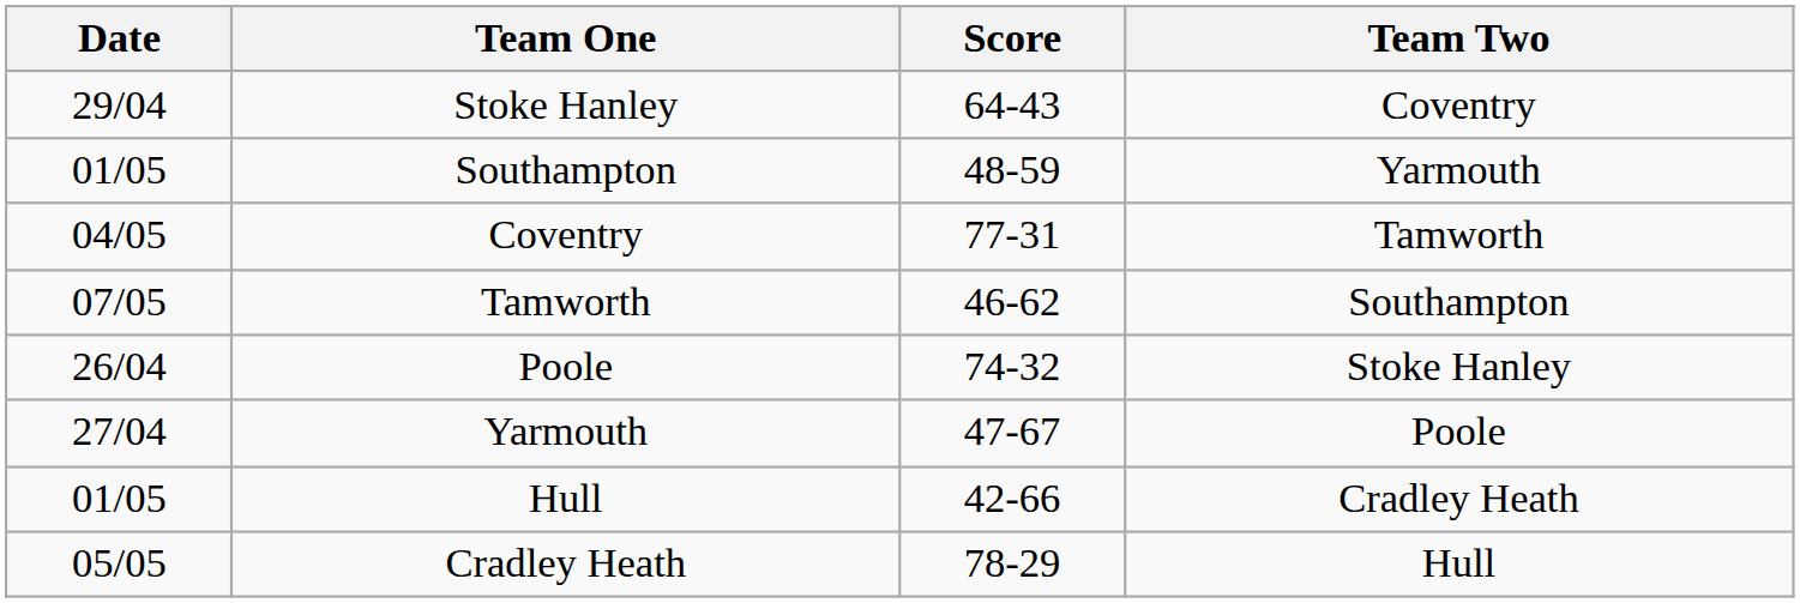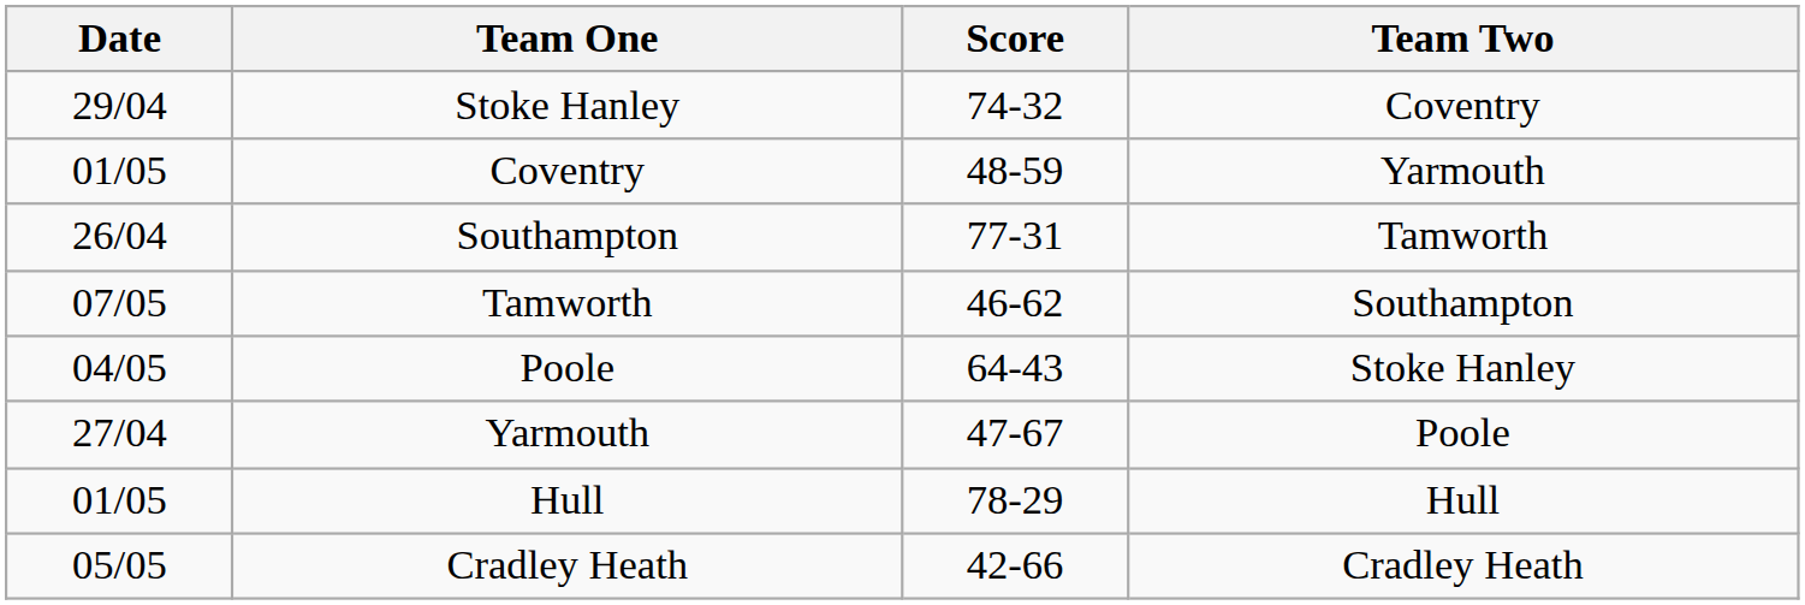row 2 | Score: 64-43 -> 74-32
row 3 | Team One: Southampton -> Coventry
row 4 | Date: 04/05 -> 26/04
row 4 | Team One: Coventry -> Southampton
row 6 | Date: 26/04 -> 04/05
row 6 | Score: 74-32 -> 64-43
row 8 | Score: 42-66 -> 78-29
row 8 | Team Two: Cradley Heath -> Hull
row 9 | Score: 78-29 -> 42-66
row 9 | Team Two: Hull -> Cradley Heath
